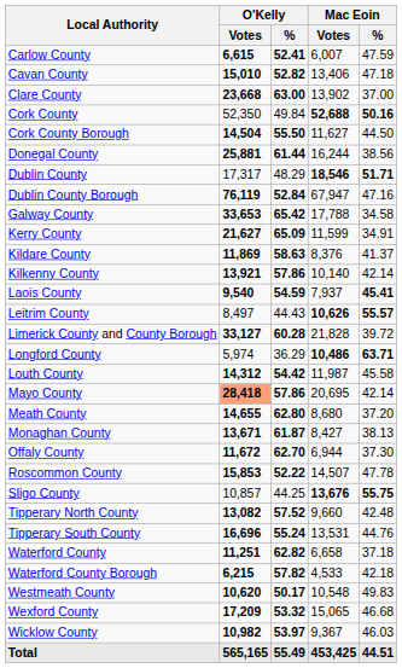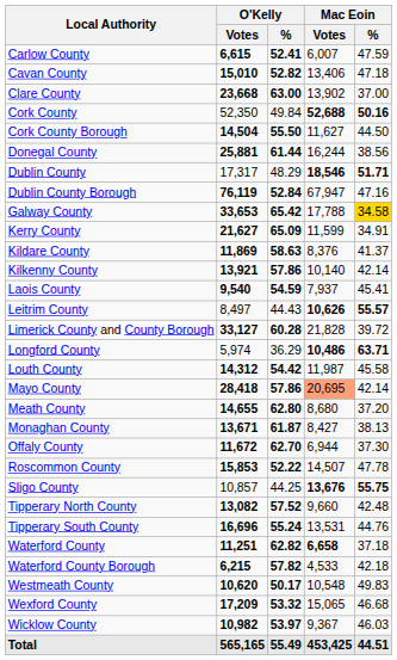Galway County | Mac Eoin / %: no background -> gold background
Laois County | Mac Eoin / %: bold -> normal
Mayo County | O'Kelly / Votes: lightsalmon background -> no background
Mayo County | Mac Eoin / Votes: no background -> lightsalmon background
Waterford County | Mac Eoin / Votes: normal -> bold
